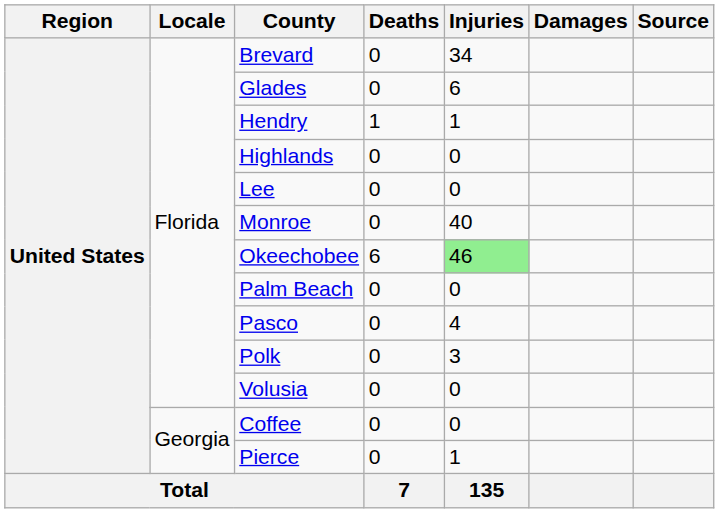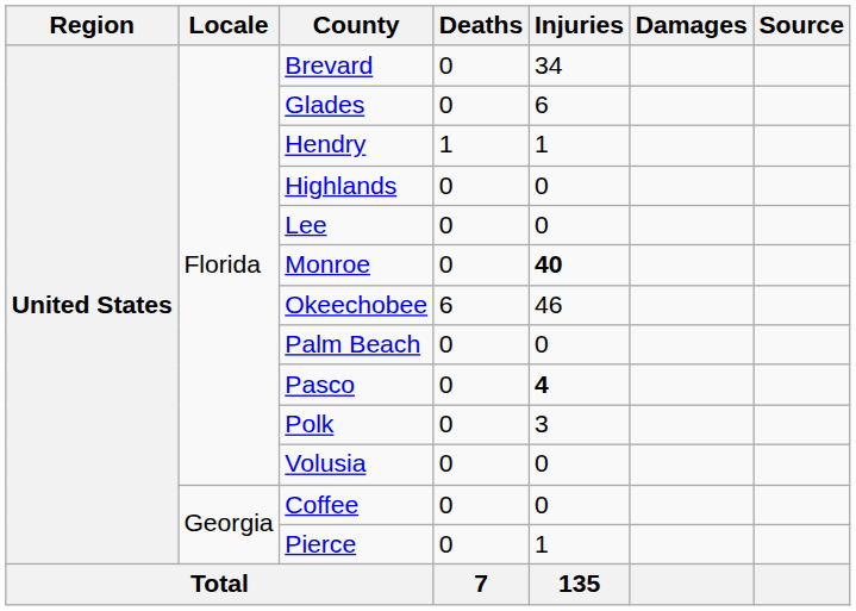Monroe | Injuries: normal -> bold
Okeechobee | Injuries: lightgreen background -> no background
Pasco | Injuries: normal -> bold
